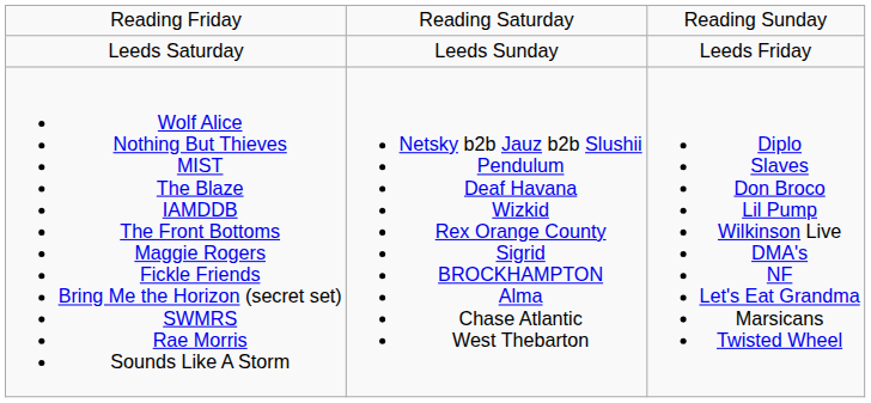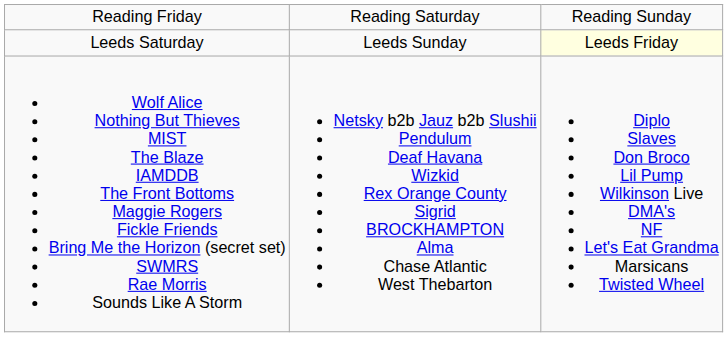Leeds Saturday | column 3: no background -> lightyellow background
